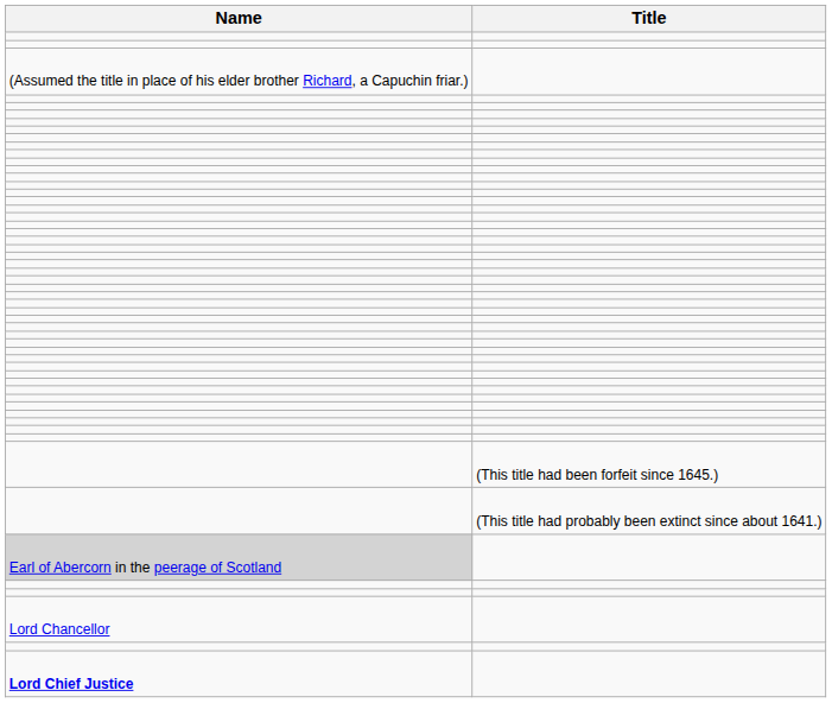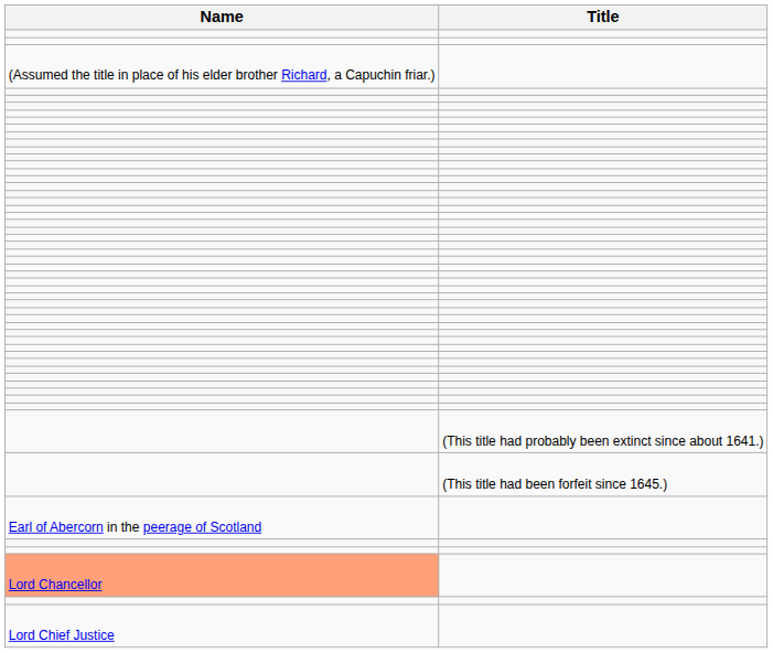row 49 | Title: (This title had been forfeit since 1645.) -> (This title had probably been extinct since about 1641.)
row 50 | Title: (This title had probably been extinct since about 1641.) -> (This title had been forfeit since 1645.)
row 51 | Name: lightgrey background -> no background
row 54 | Name: no background -> lightsalmon background
row 56 | Name: bold -> normal
